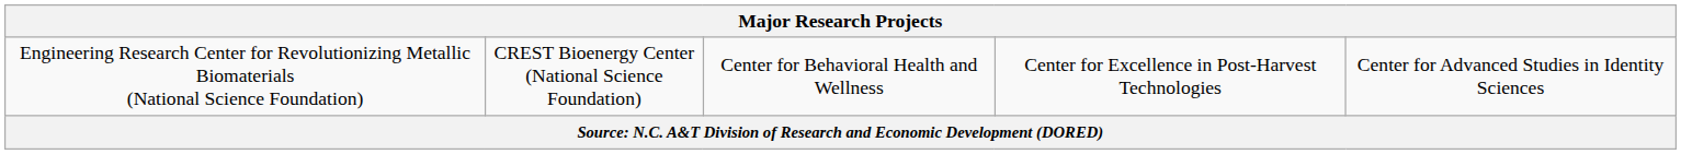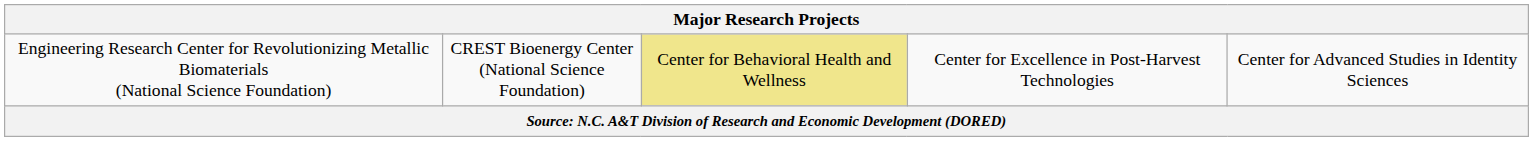row 2 | column 3: no background -> khaki background
